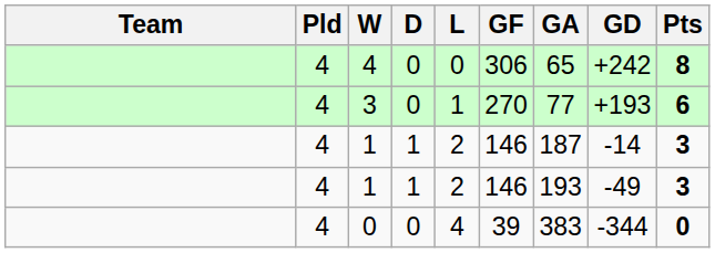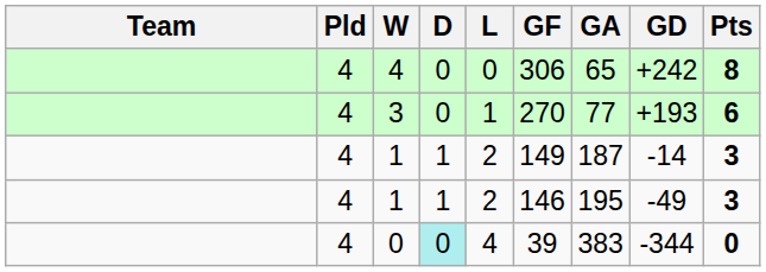row 4 | GF: 146 -> 149
row 5 | GA: 193 -> 195
row 6 | D: no background -> paleturquoise background
